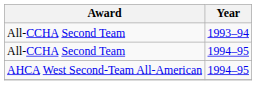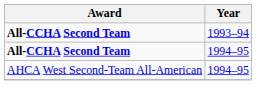row 2 | Award: normal -> bold
row 3 | Award: normal -> bold
